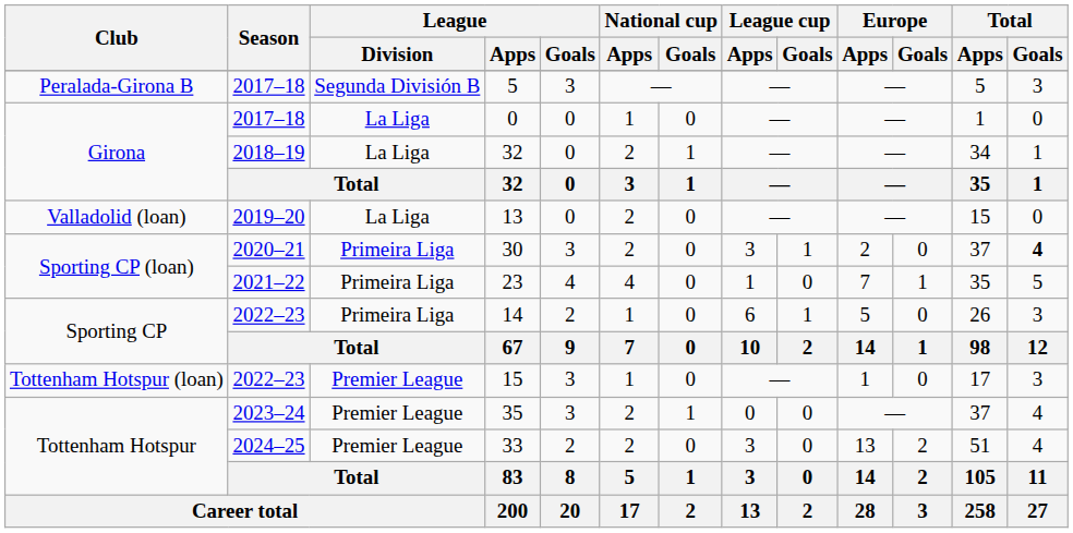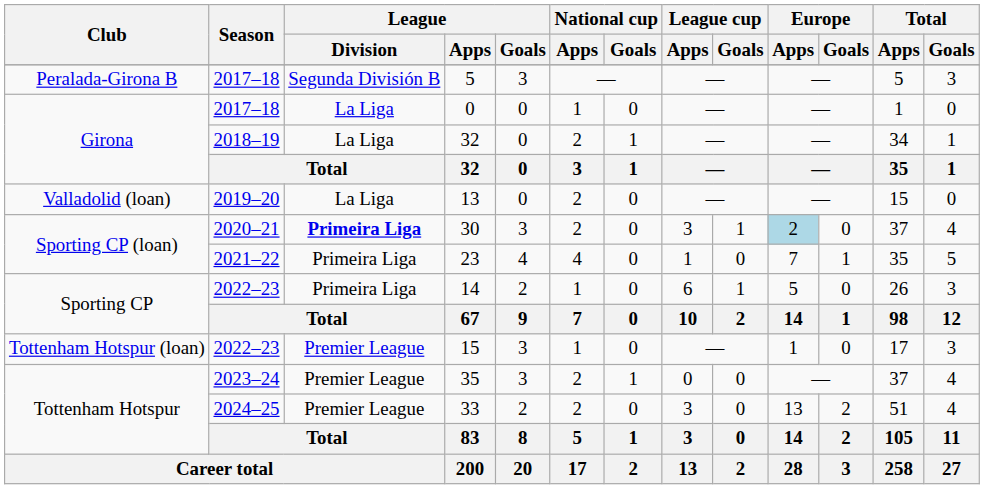30 | League / Division: normal -> bold
30 | Europe / Apps: no background -> lightblue background
30 | Total / Goals: bold -> normal
